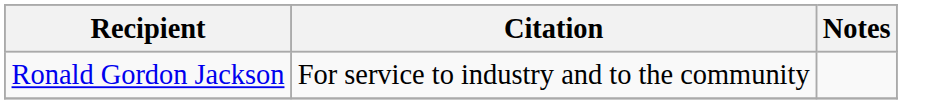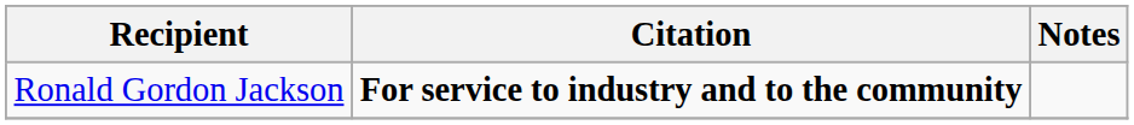Ronald Gordon Jackson | Citation: normal -> bold
